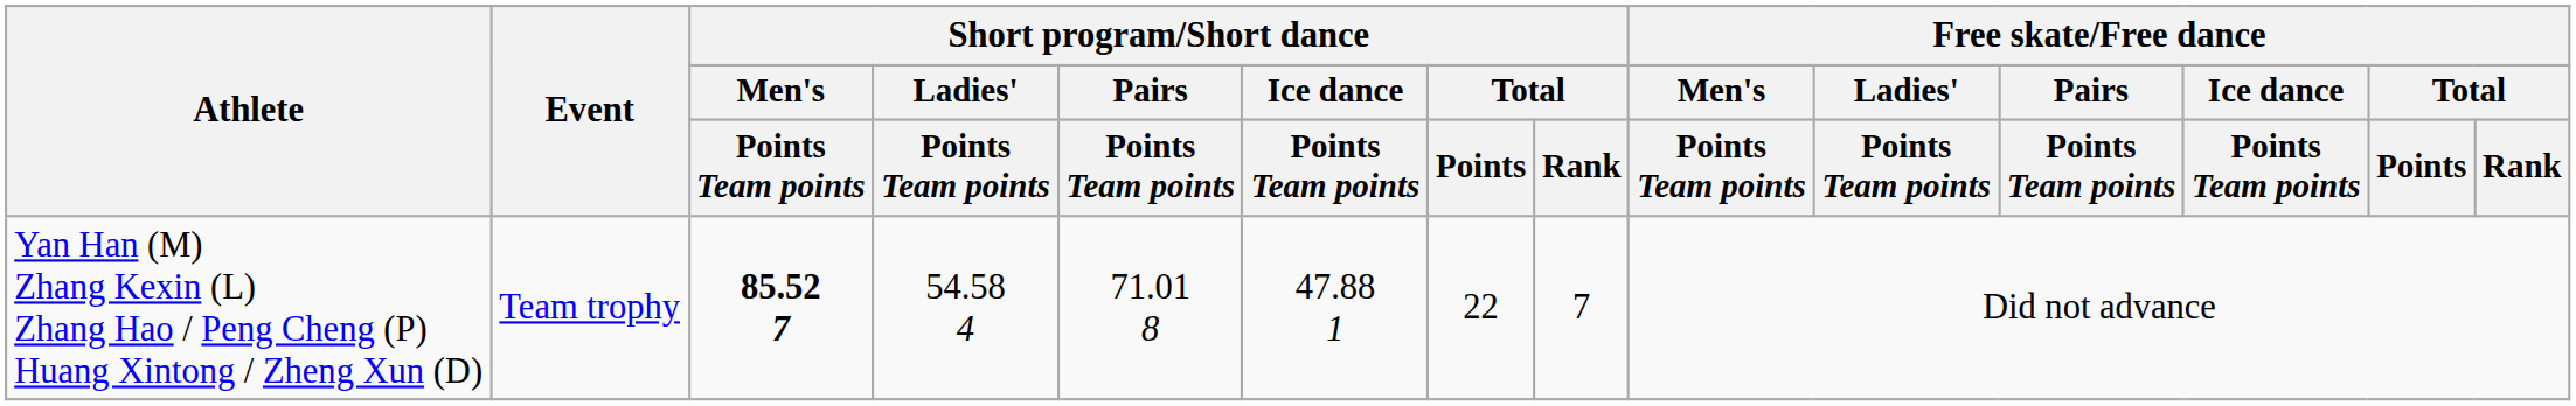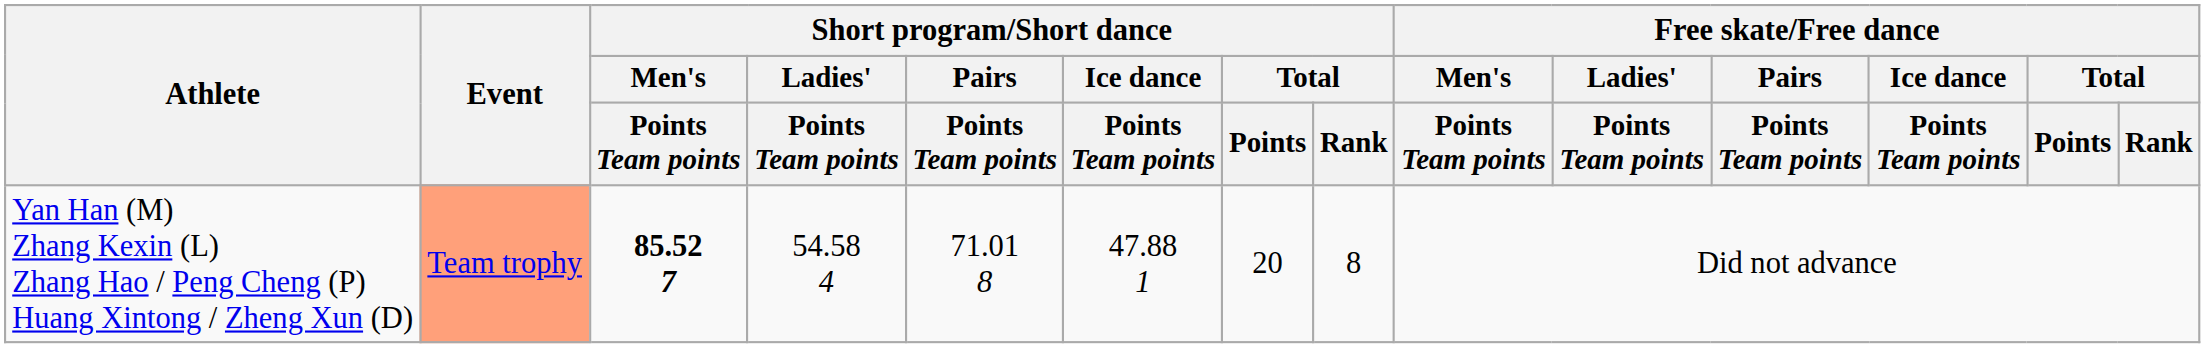row 4 | Event: no background -> lightsalmon background
row 4 | Short program/Short dance / Total / Points: 22 -> 20
row 4 | Short program/Short dance / Total / Rank: 7 -> 8
